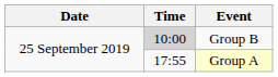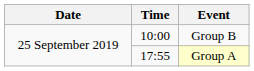Group B | Time: lightgrey background -> no background
